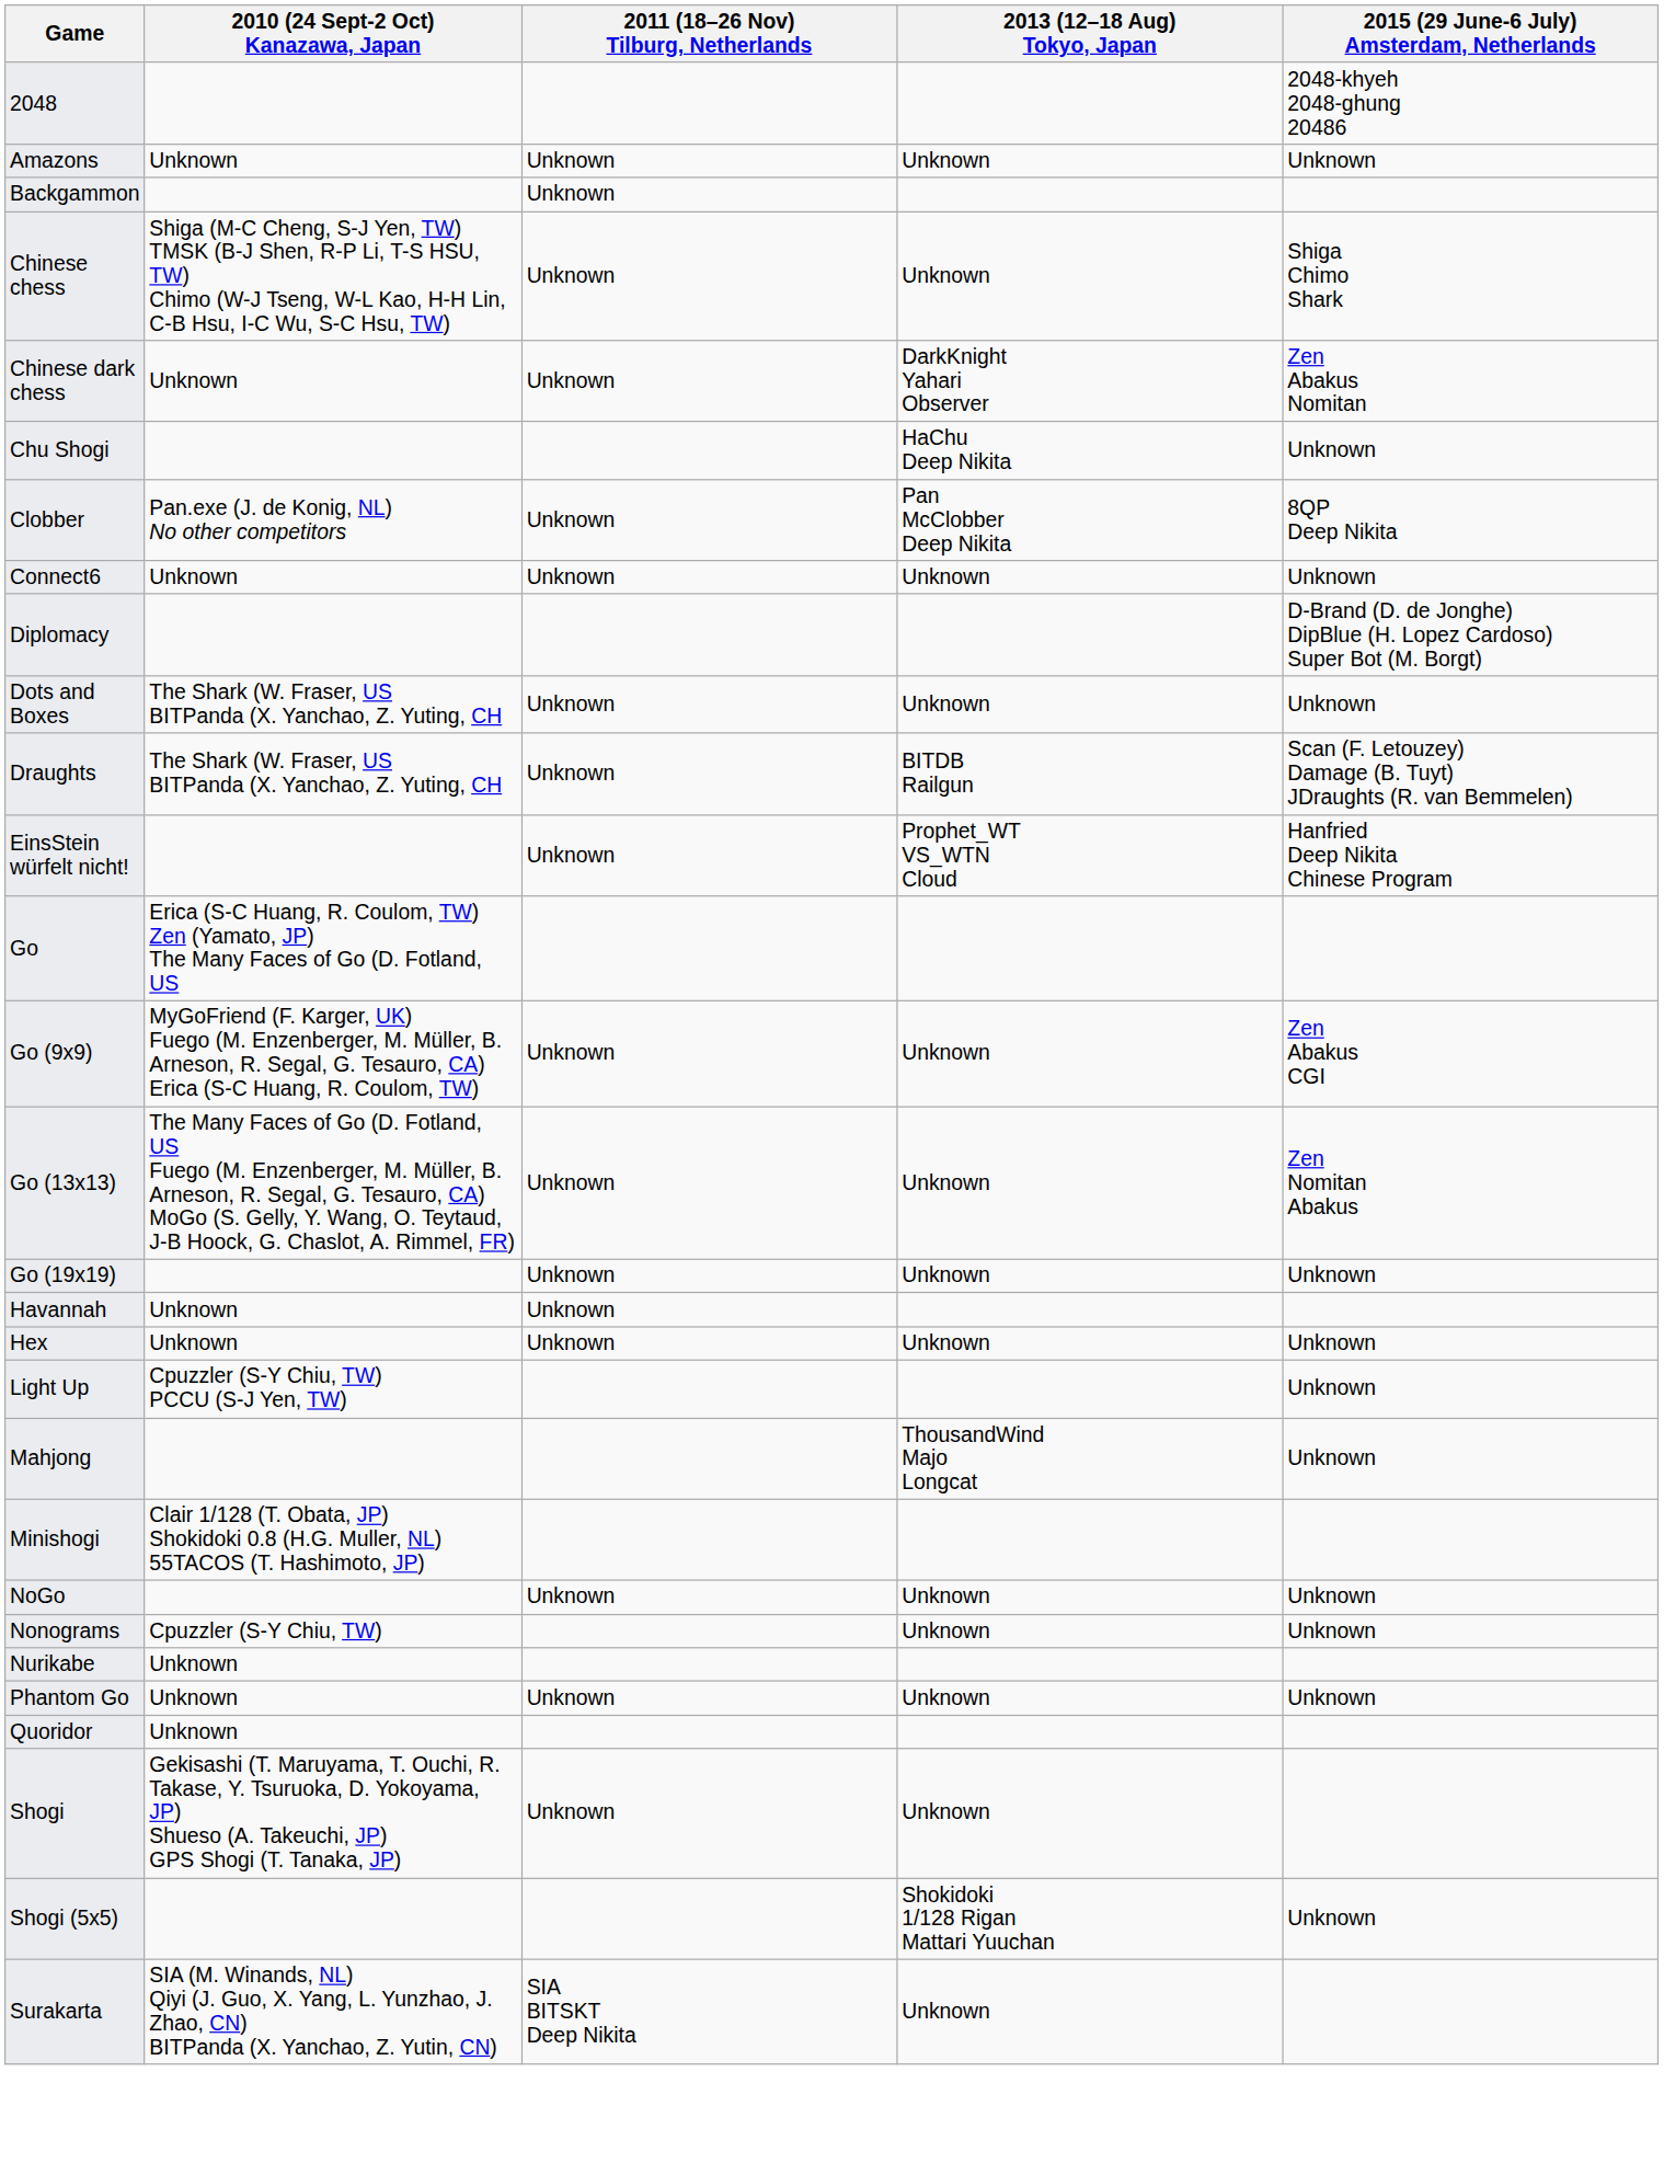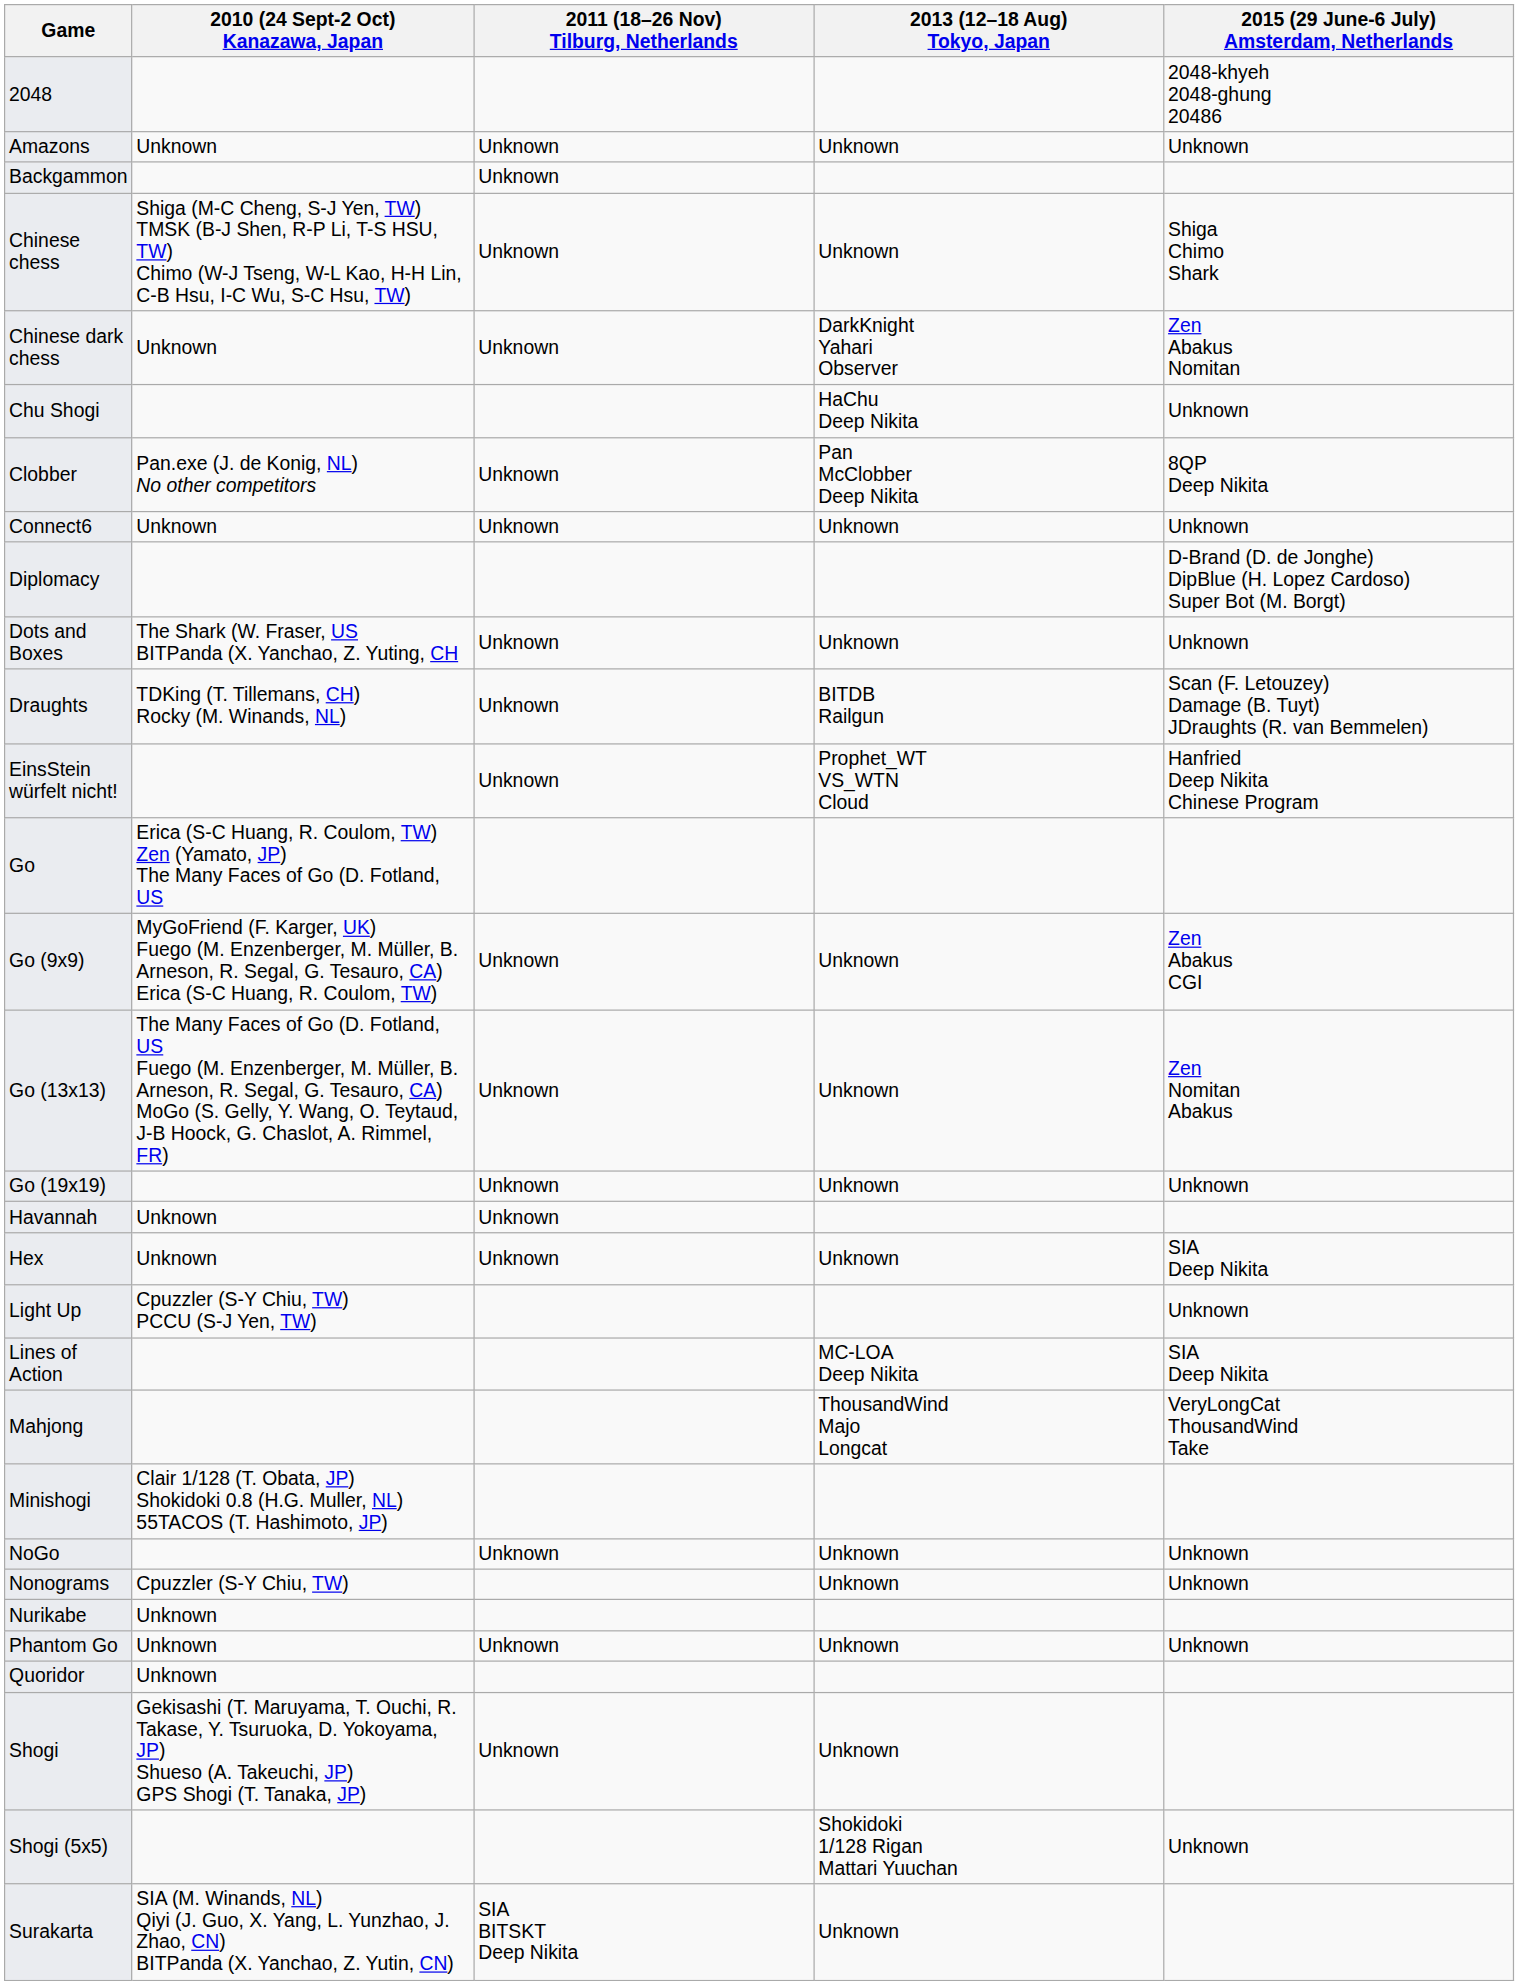Draughts | 2010 (24 Sept-2 Oct) Kanazawa, Japan: The Shark (W. Fraser, US BITPanda (X. Yanchao, Z. Yuting, CH -> TDKing (T. Tillemans, CH) Rocky (M. Winands, NL)
Hex | 2015 (29 June-6 July) Amsterdam, Netherlands: Unknown -> SIA Deep Nikita
+ row: Lines of Action | MC-LOA Deep Nikita | SIA Deep Nikita
Mahjong | 2015 (29 June-6 July) Amsterdam, Netherlands: Unknown -> VeryLongCat ThousandWind Take
